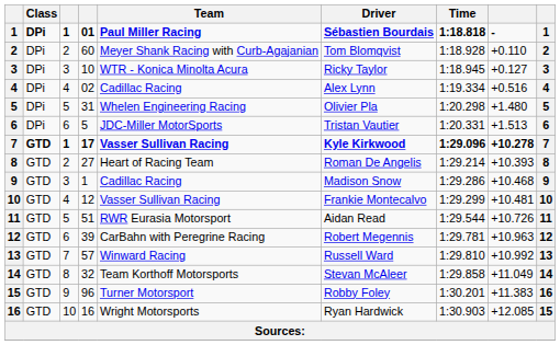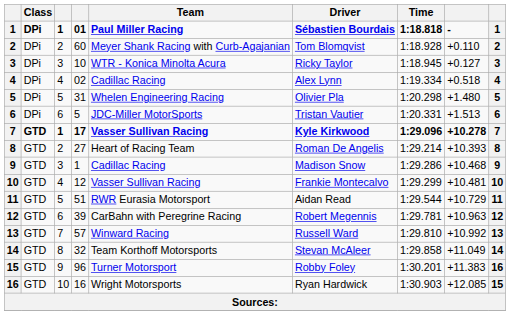row 5 | column 8: +0.516 -> +0.518
row 12 | column 8: +10.726 -> +10.729
